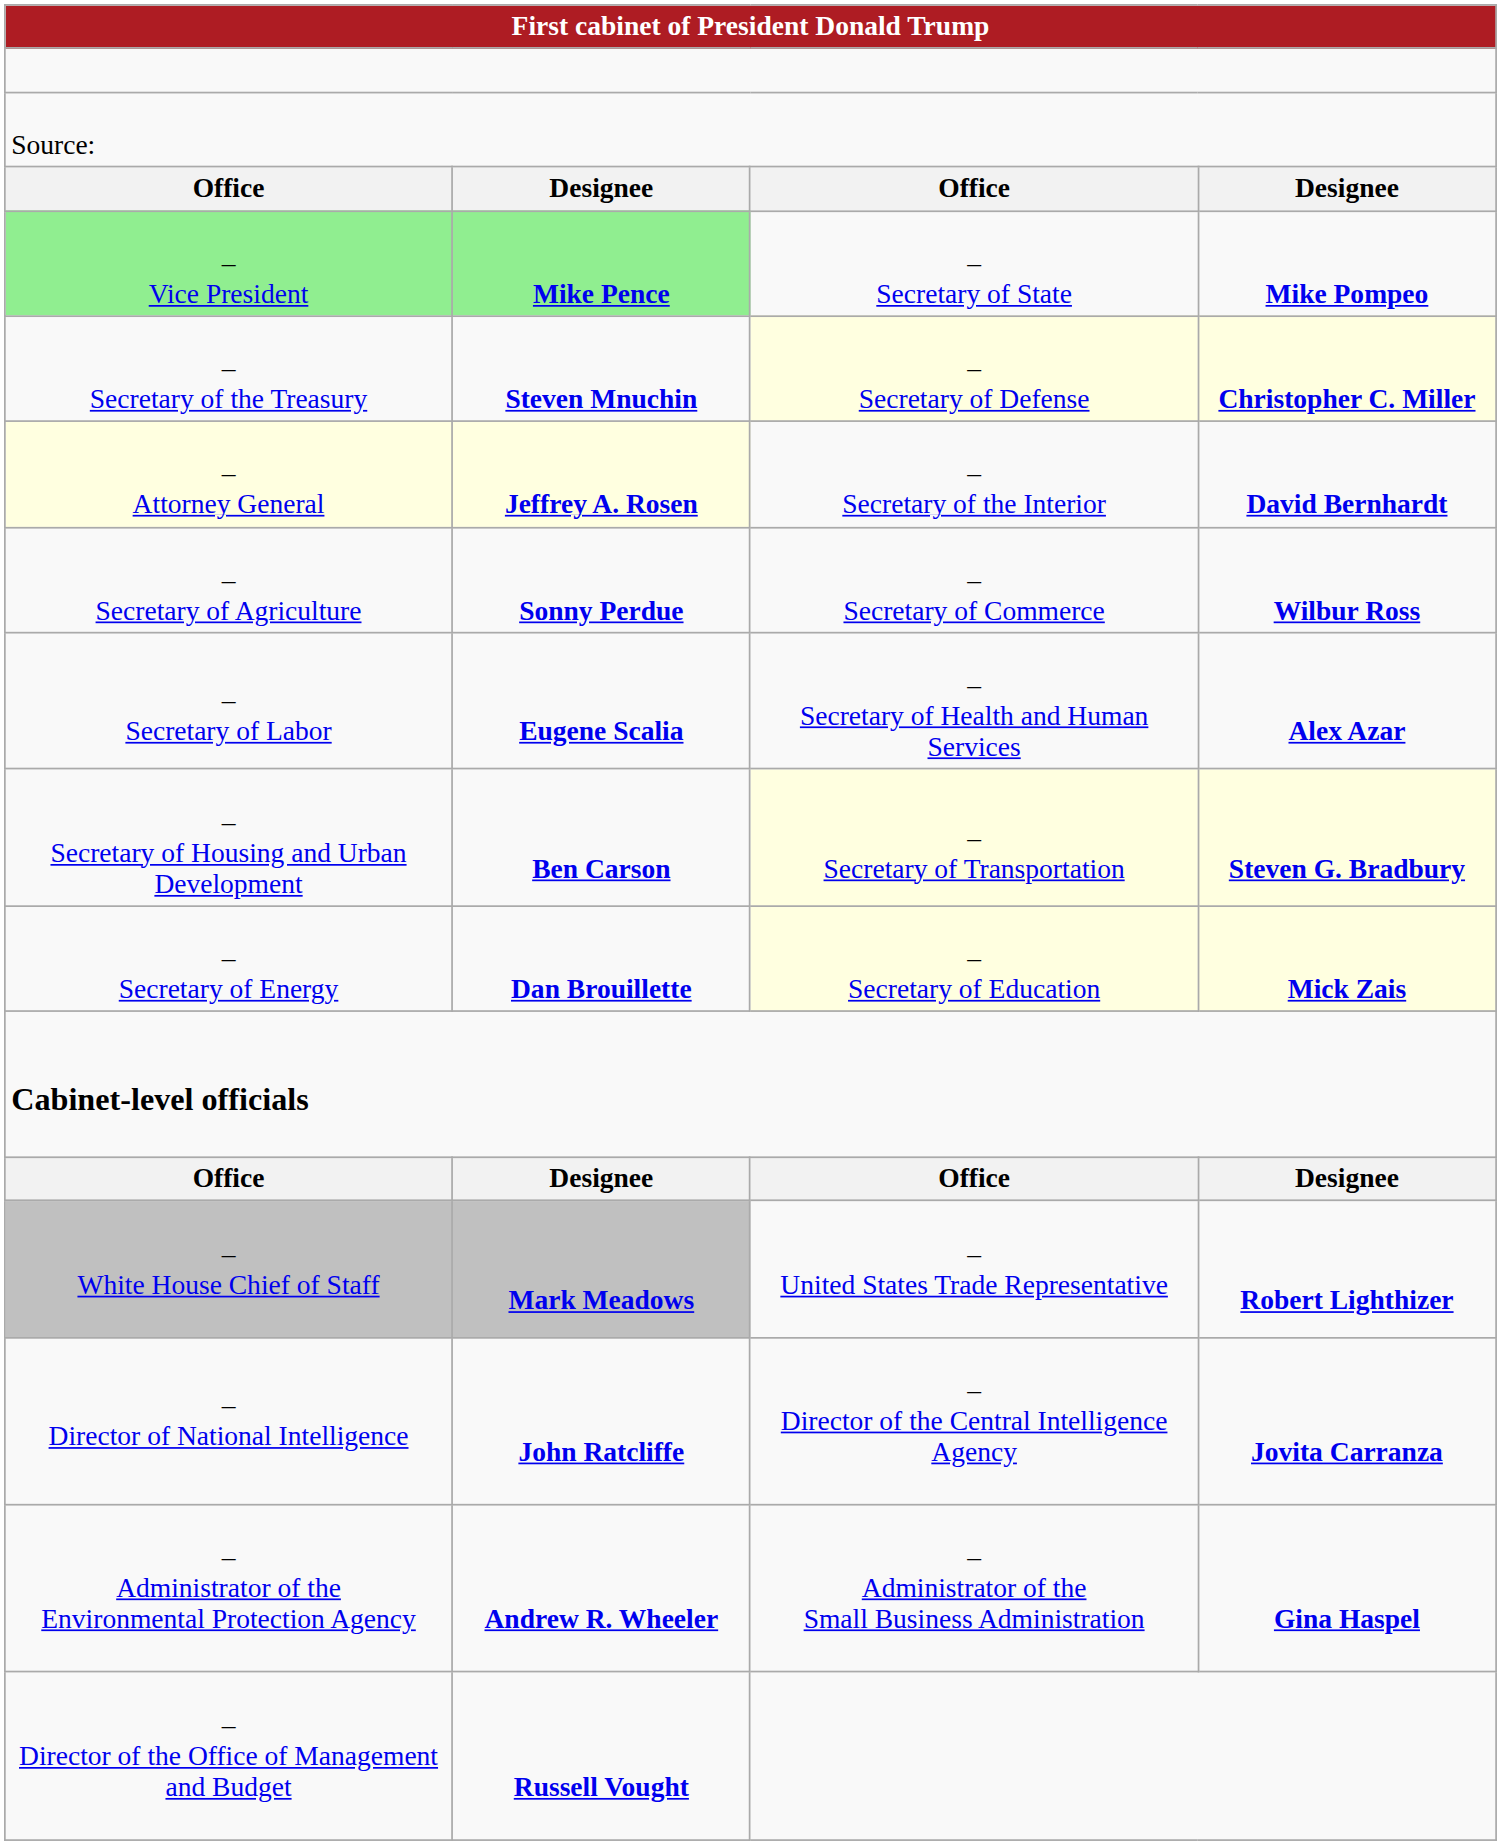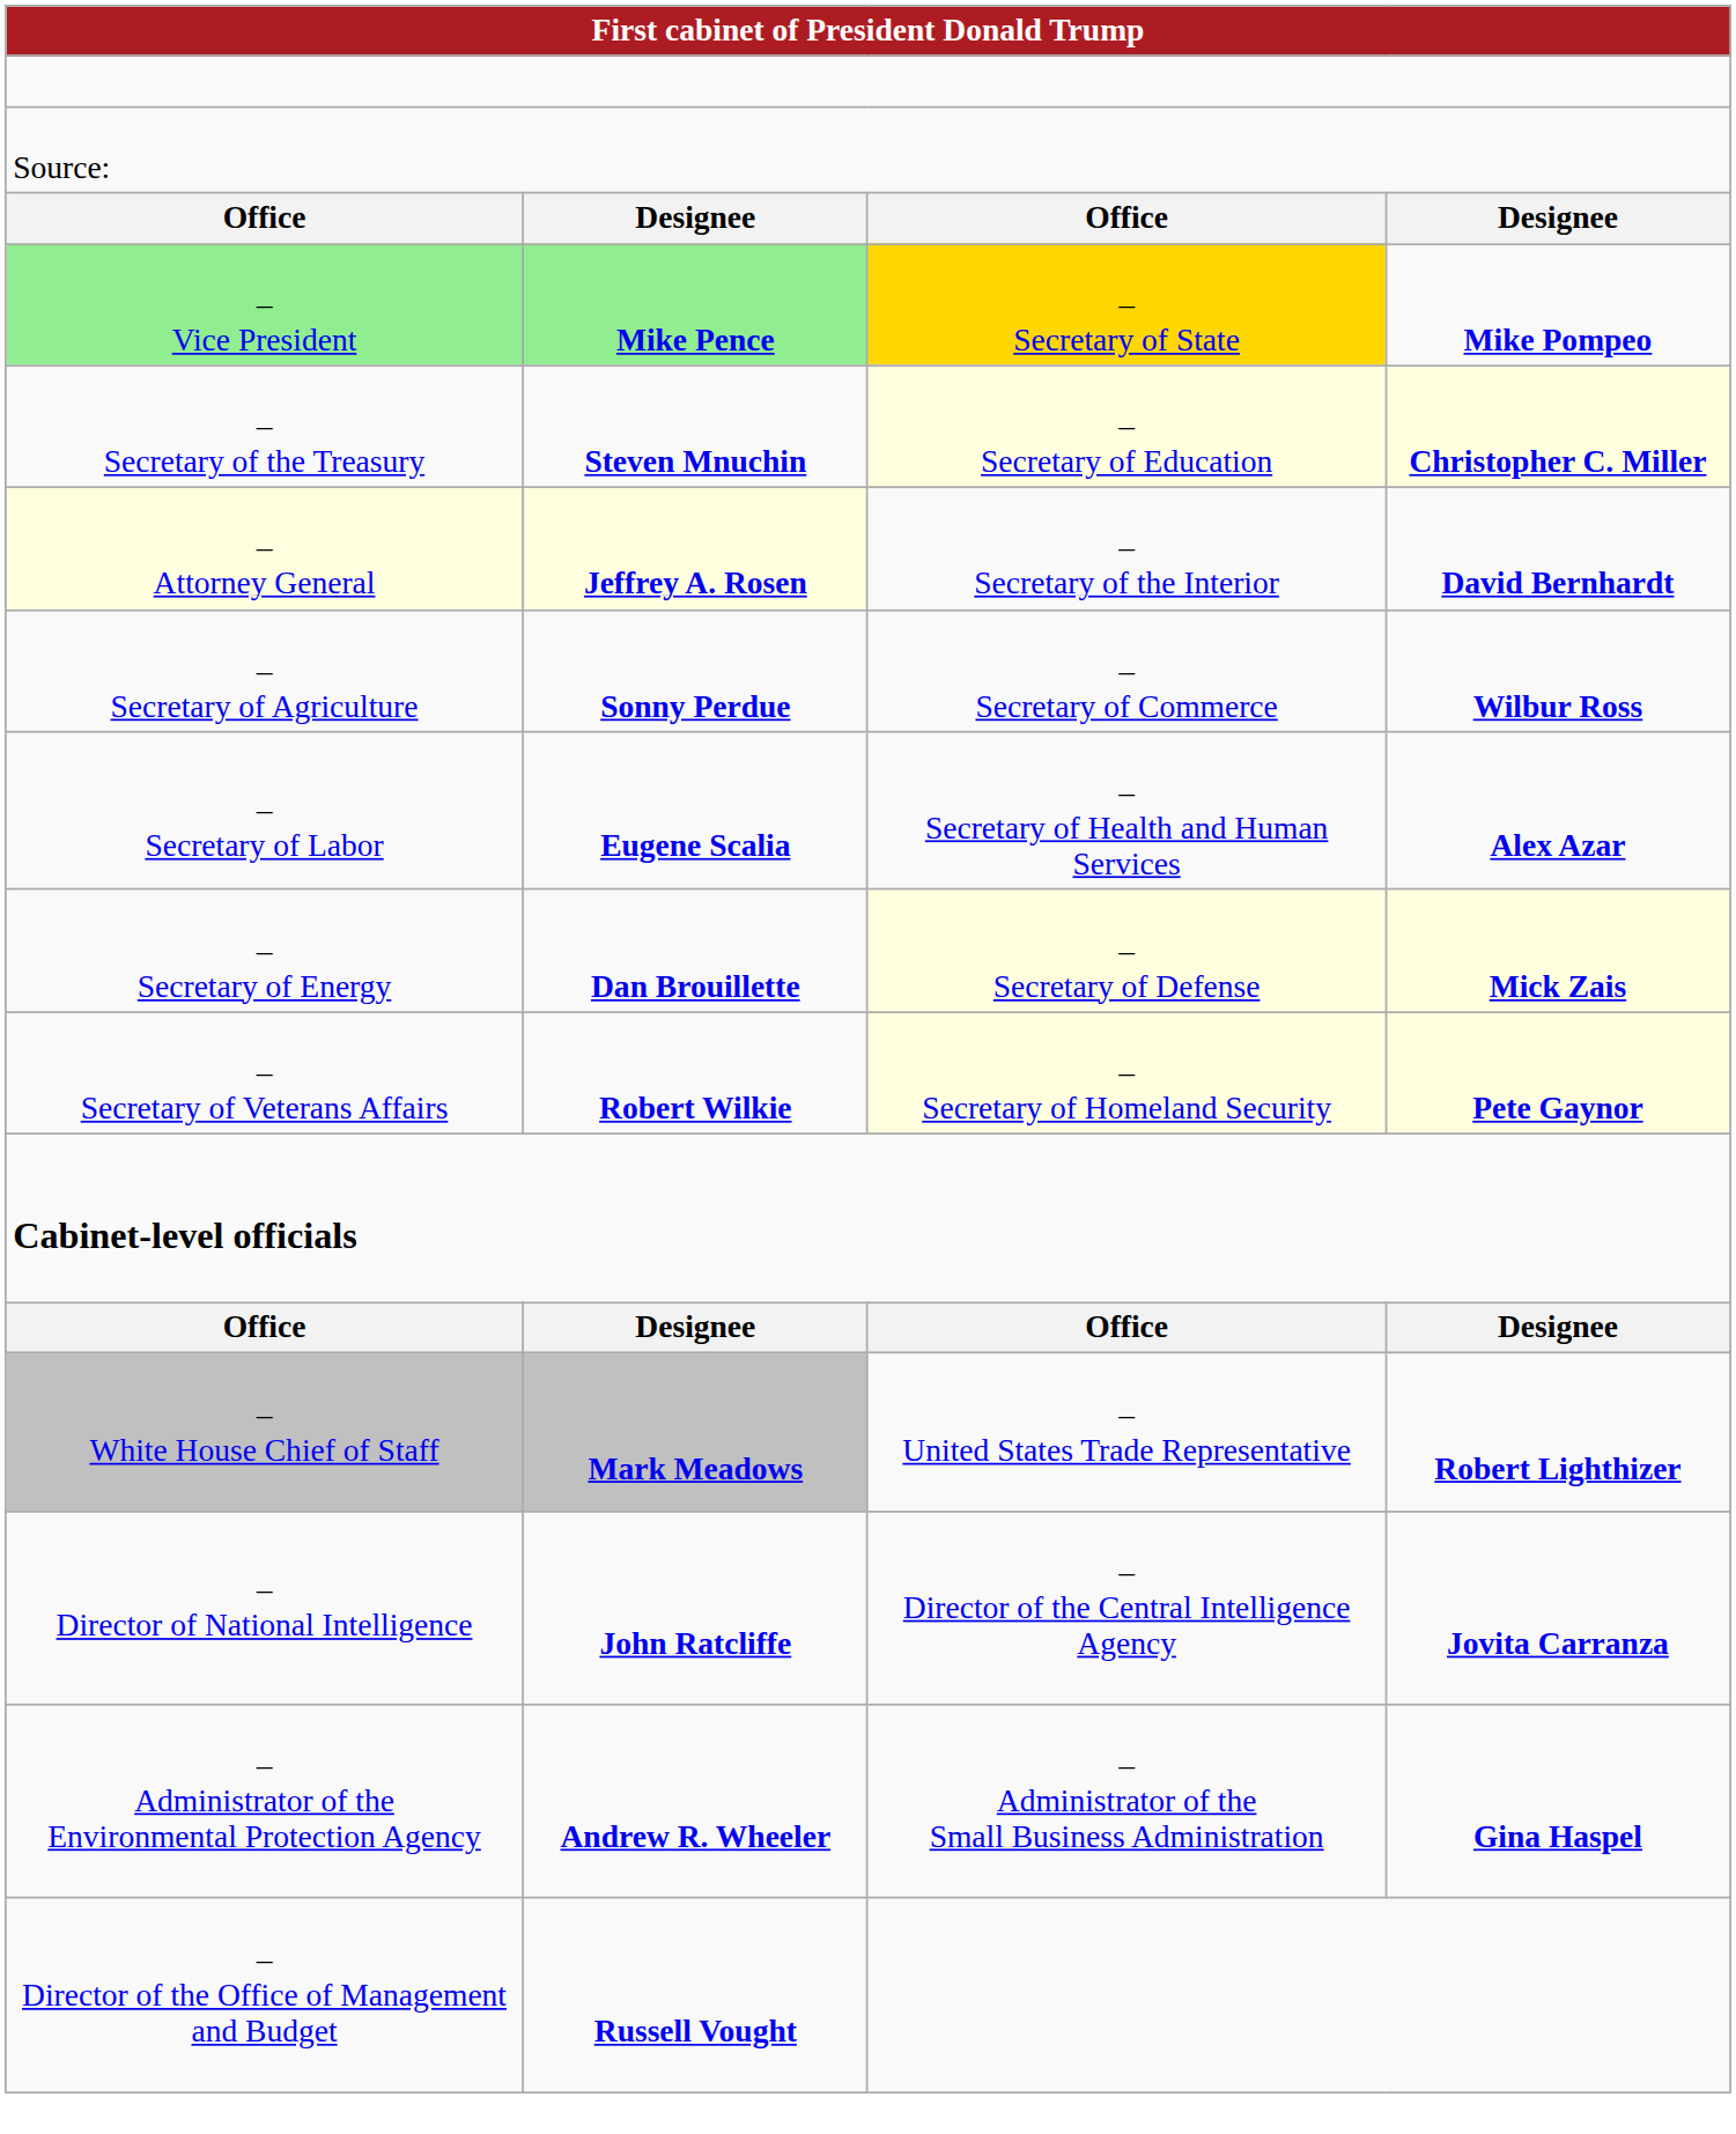– Vice President | column 3: no background -> gold background
– Secretary of the Treasury | column 3: – Secretary of Defense -> – Secretary of Education
- row: – Secretary of Housing and Urban Development | Ben Carson | – Secretary of Transportation | Steven G. Bradbury
– Secretary of Energy | column 3: – Secretary of Education -> – Secretary of Defense
+ row: – Secretary of Veterans Affairs | Robert Wilkie | – Secretary of Homeland Security | Pete Gaynor
